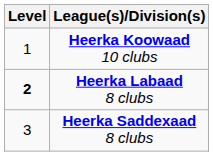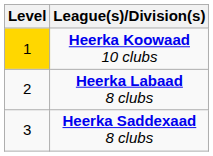Heerka Koowaad 10 clubs | Level: no background -> gold background
Heerka Labaad 8 clubs | Level: bold -> normal
